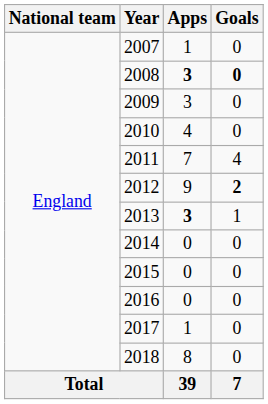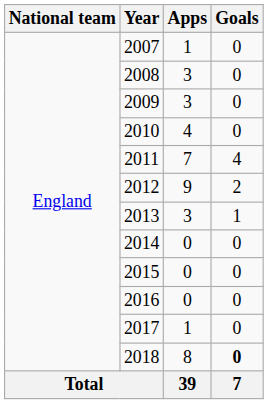2008 | Apps: bold -> normal
2008 | Goals: bold -> normal
2012 | Goals: bold -> normal
2013 | Apps: bold -> normal
2018 | Goals: normal -> bold
